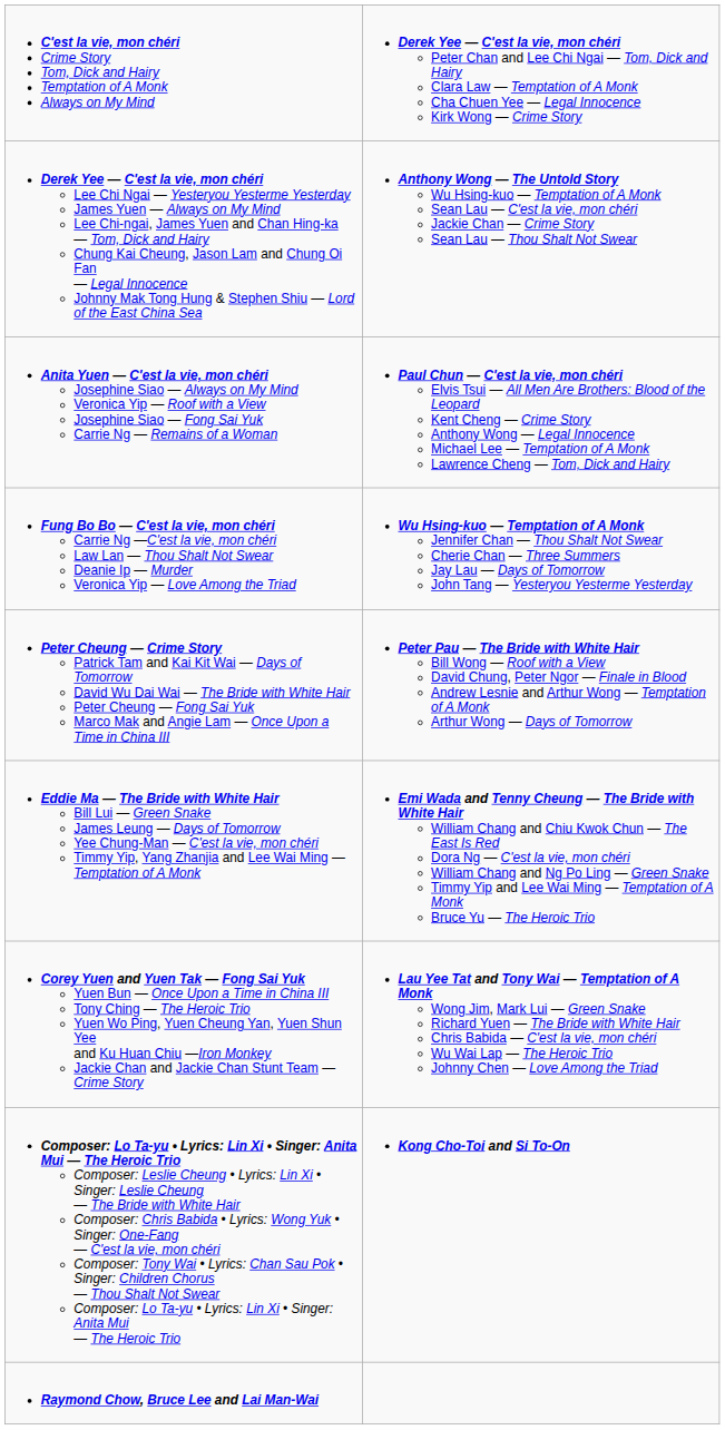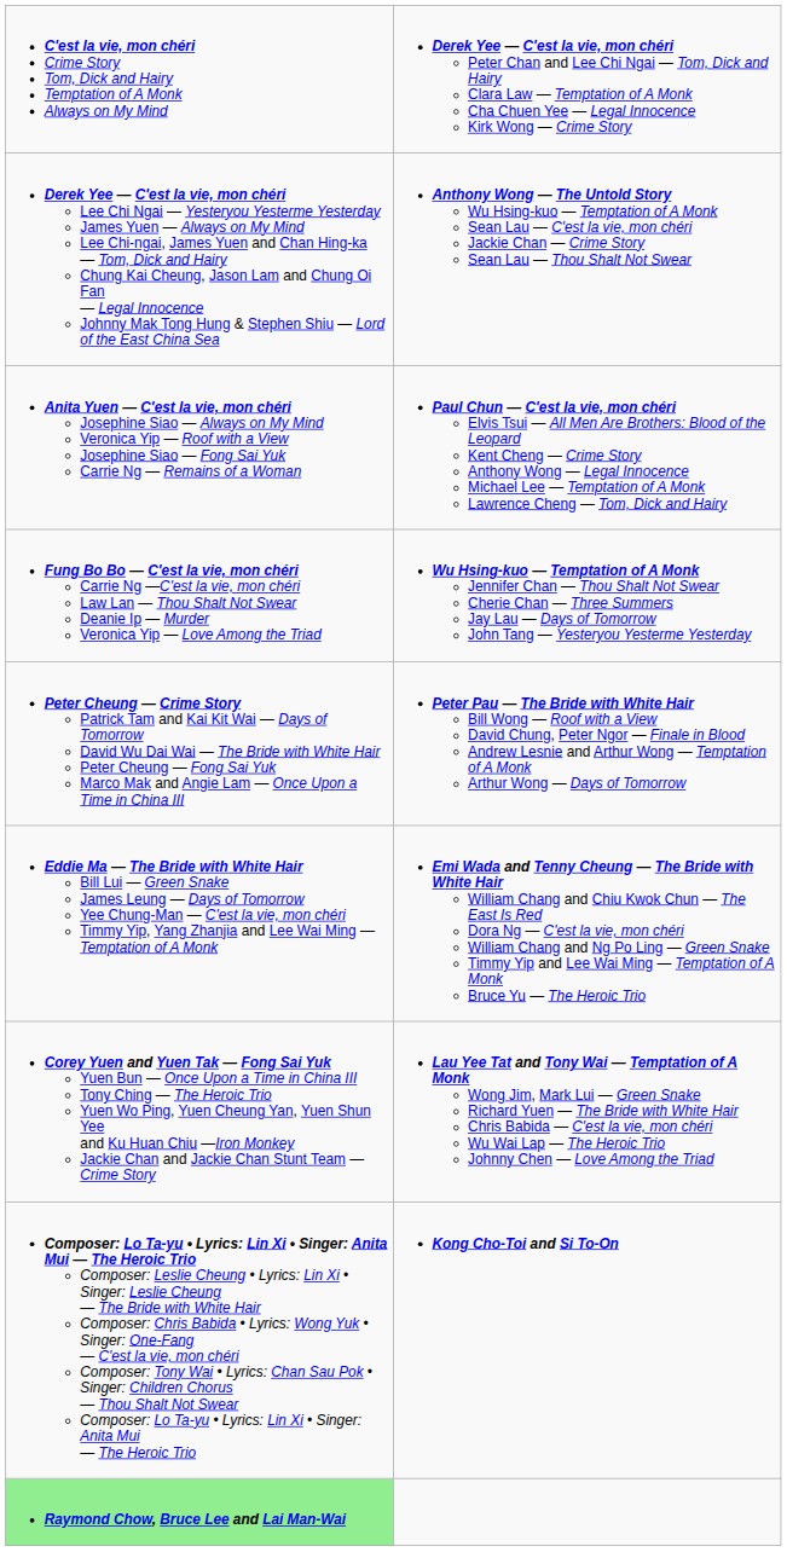Raymond Chow, Bruce Lee and Lai Man-Wai | column 1: no background -> lightgreen background
